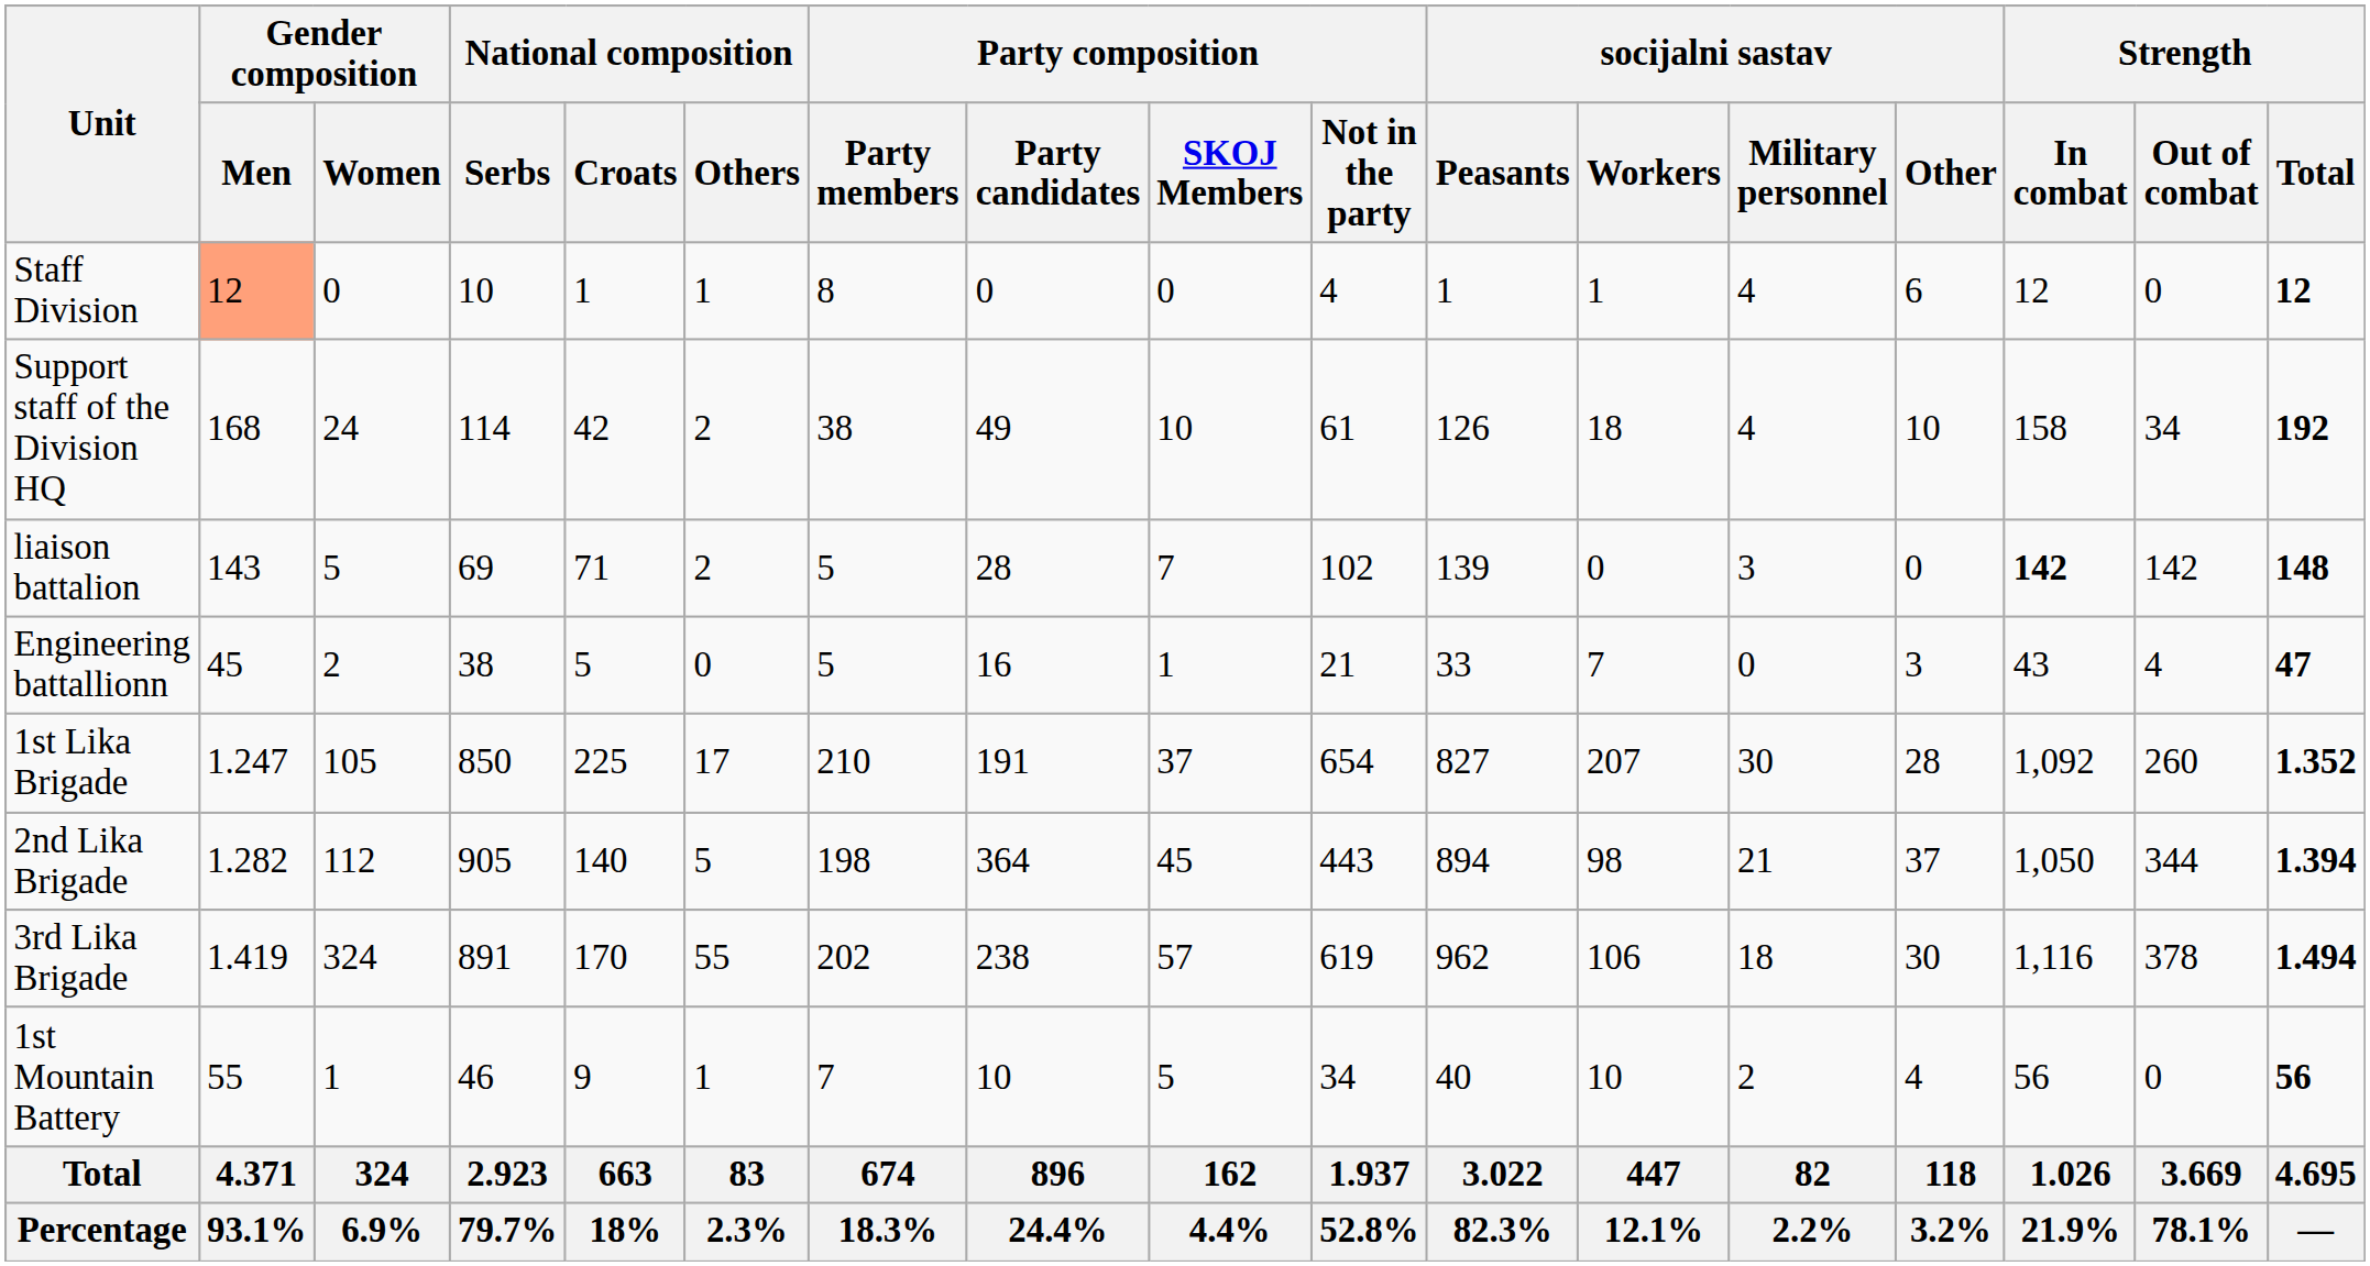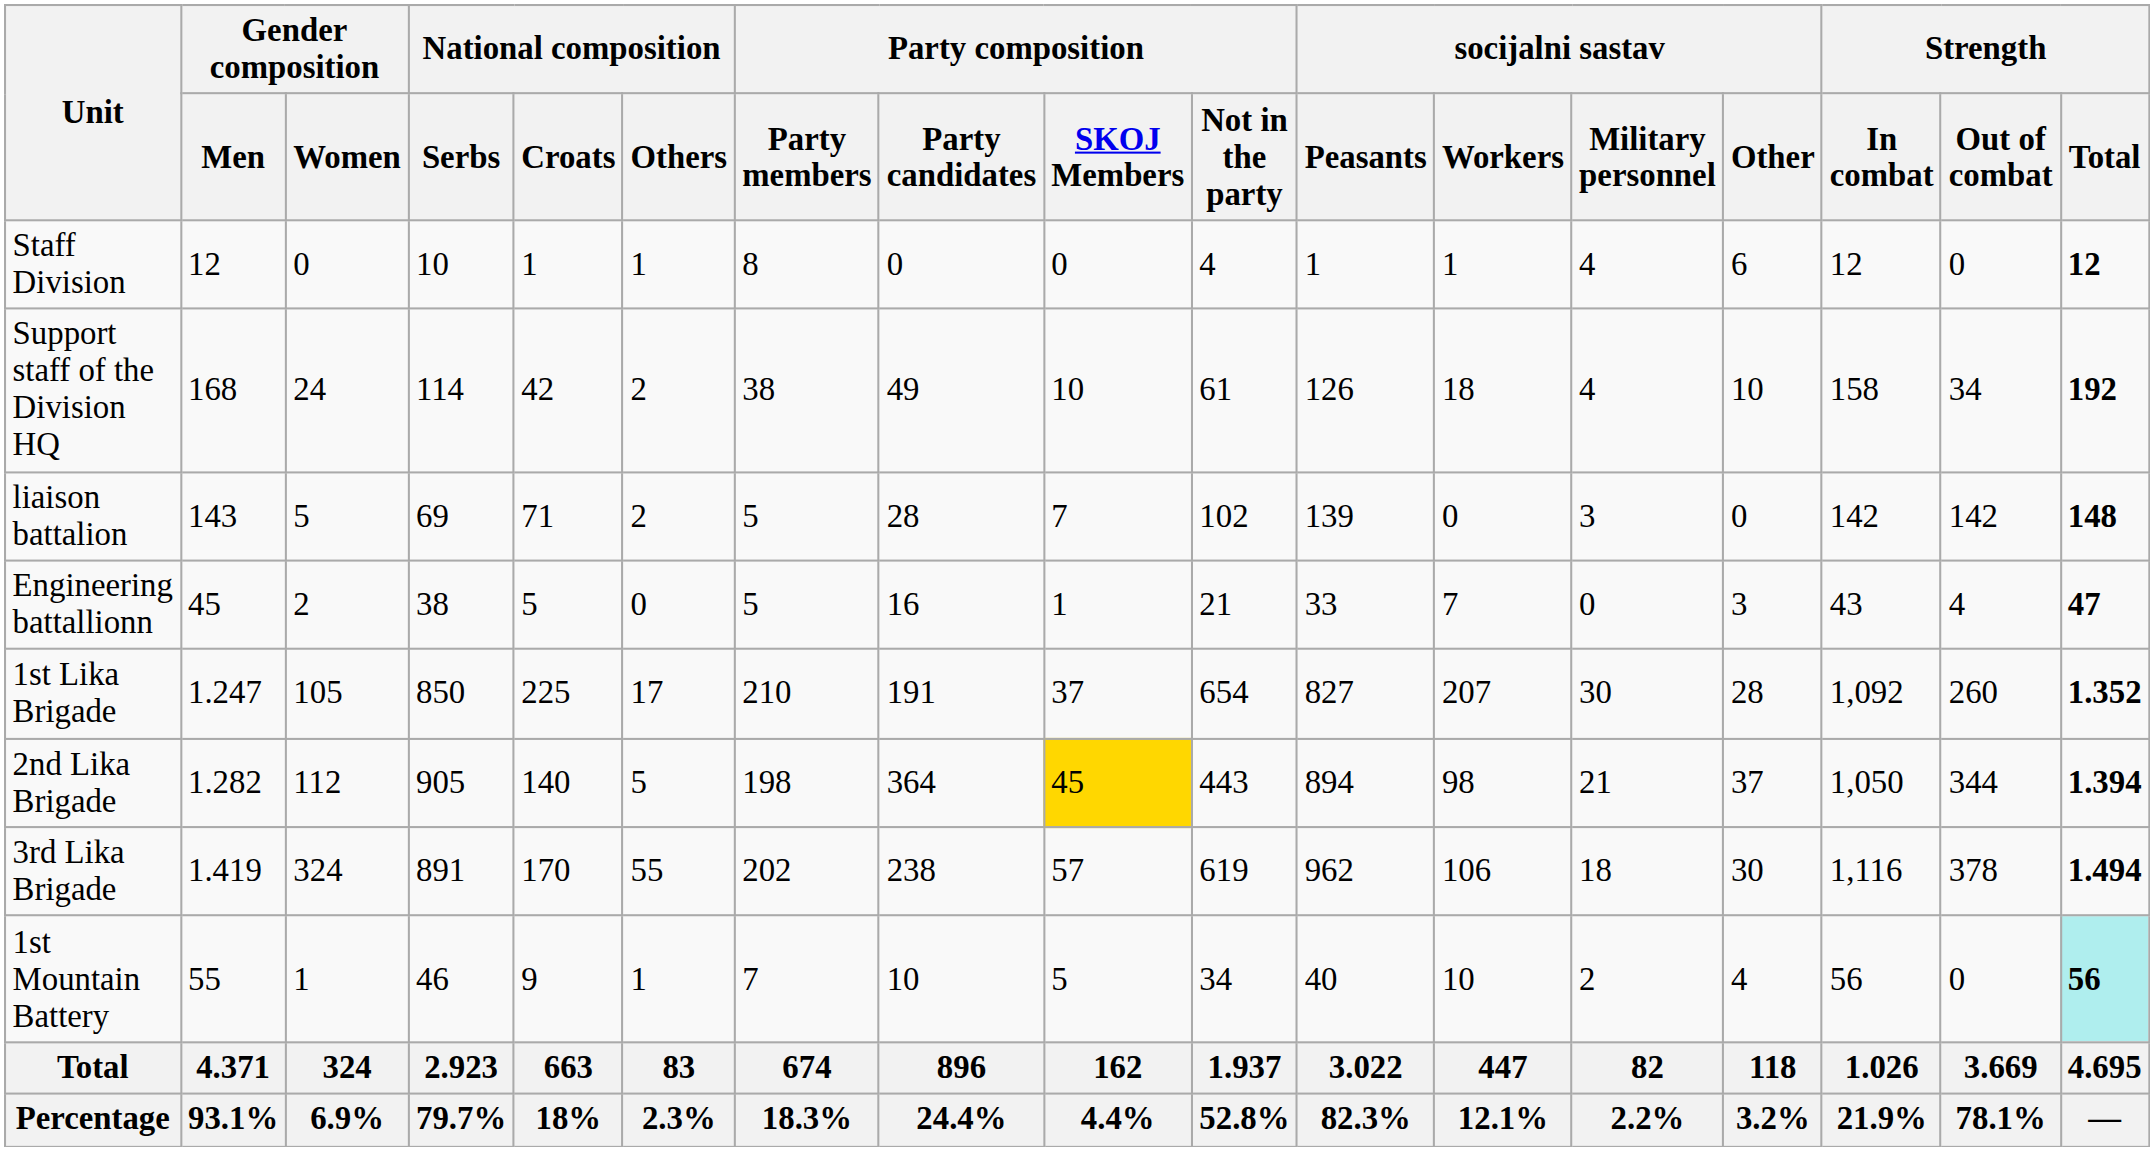Staff Division | Gender composition / Men: lightsalmon background -> no background
liaison battalion | Strength / In combat: bold -> normal
2nd Lika Brigade | Party composition / SKOJ Members: no background -> gold background
1st Mountain Battery | Strength / Total: no background -> paleturquoise background
